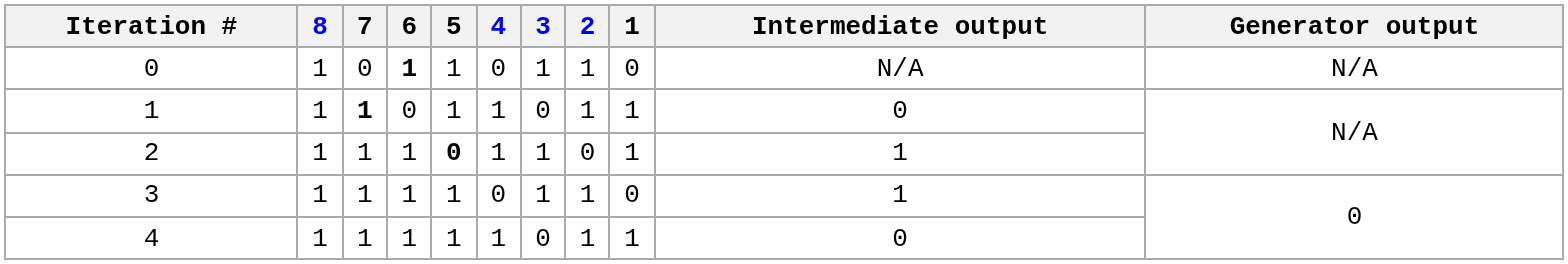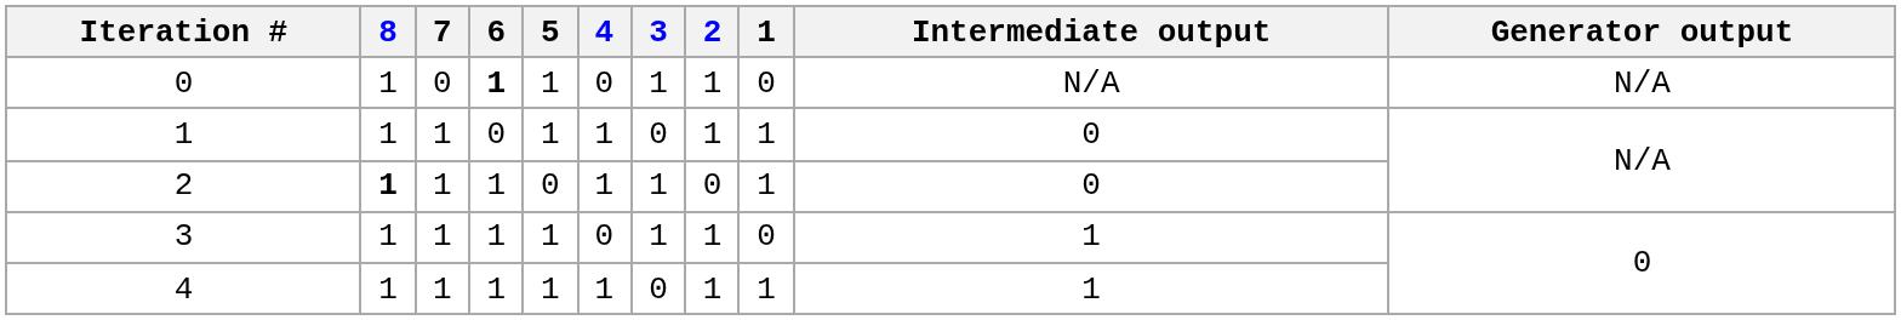row 3 | 7: bold -> normal
row 4 | 8: normal -> bold
row 4 | 5: bold -> normal
row 4 | Intermediate output: 1 -> 0
row 6 | Intermediate output: 0 -> 1
